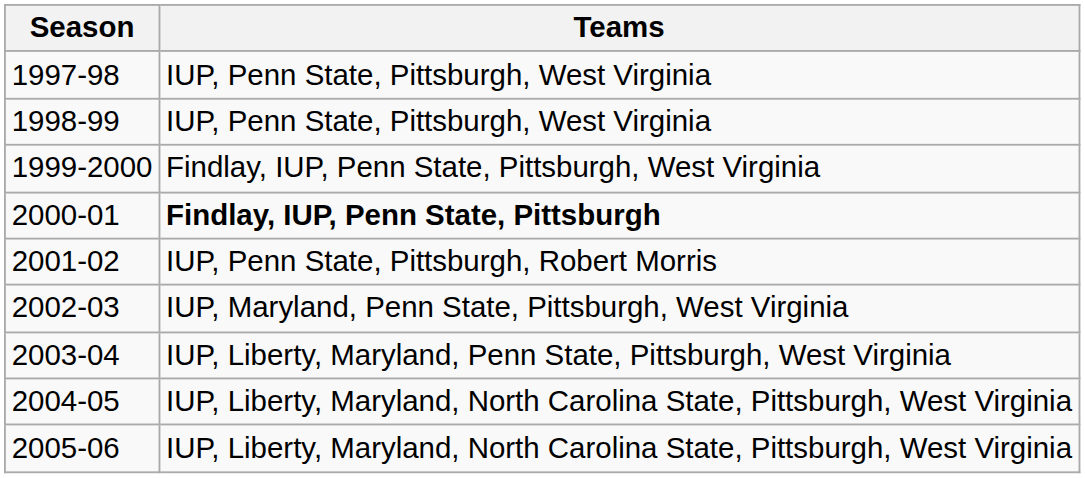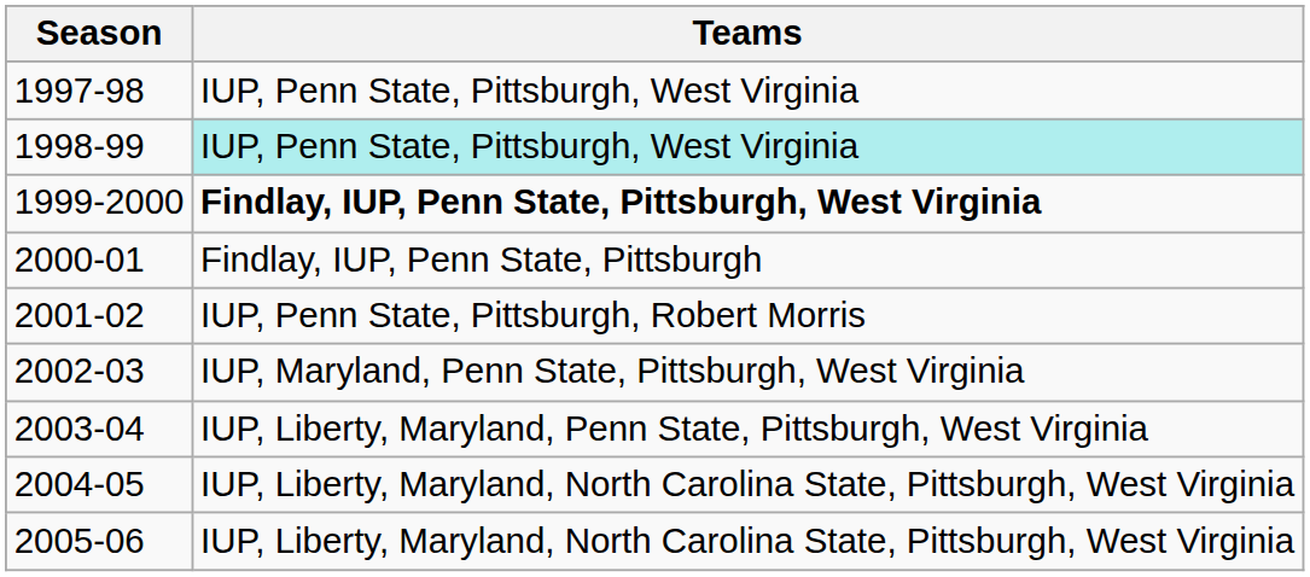1998-99 | Teams: no background -> paleturquoise background
1999-2000 | Teams: normal -> bold
2000-01 | Teams: bold -> normal
